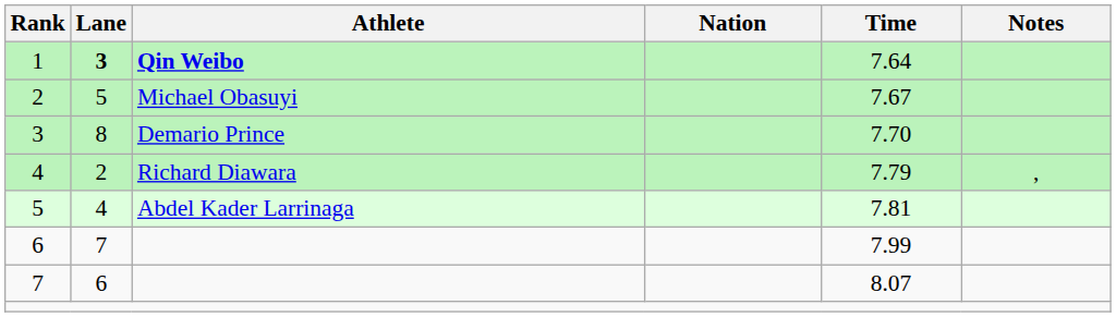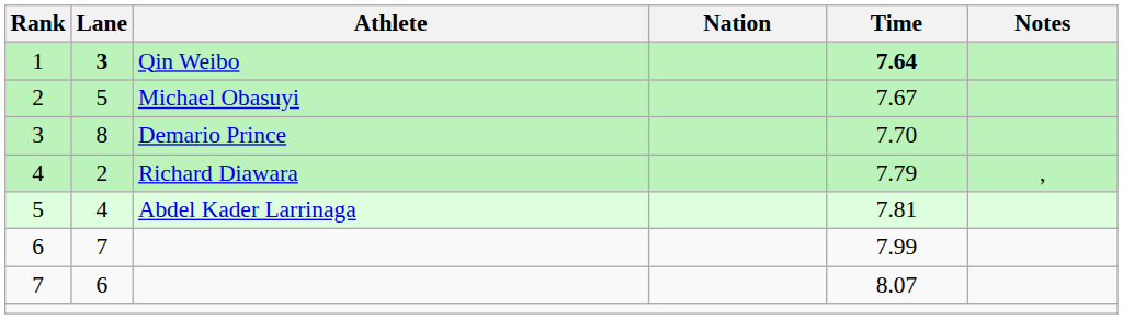1 | Athlete: bold -> normal
1 | Time: normal -> bold
